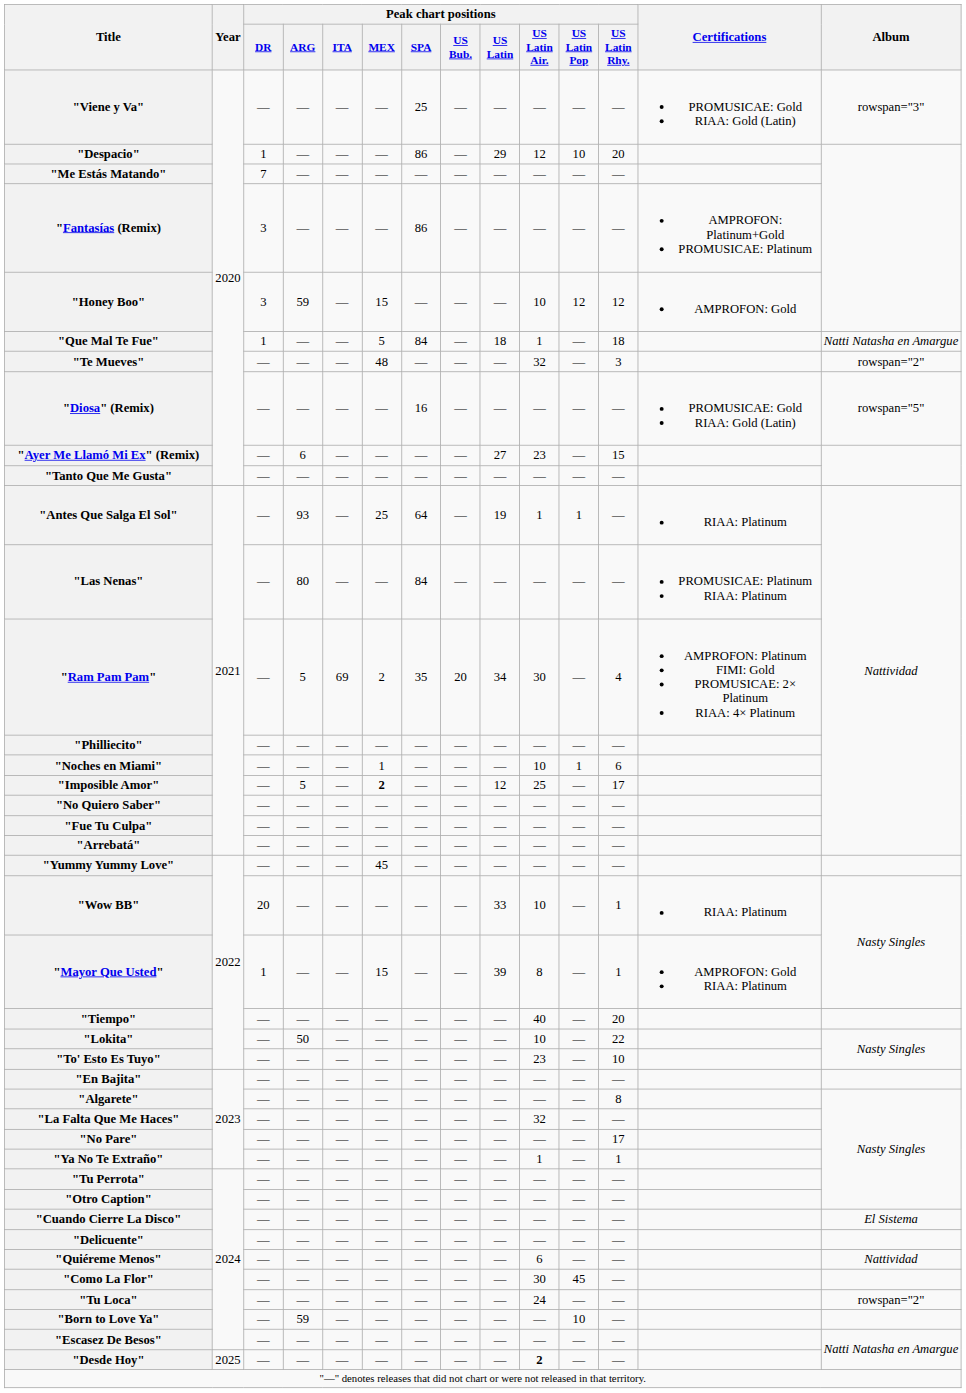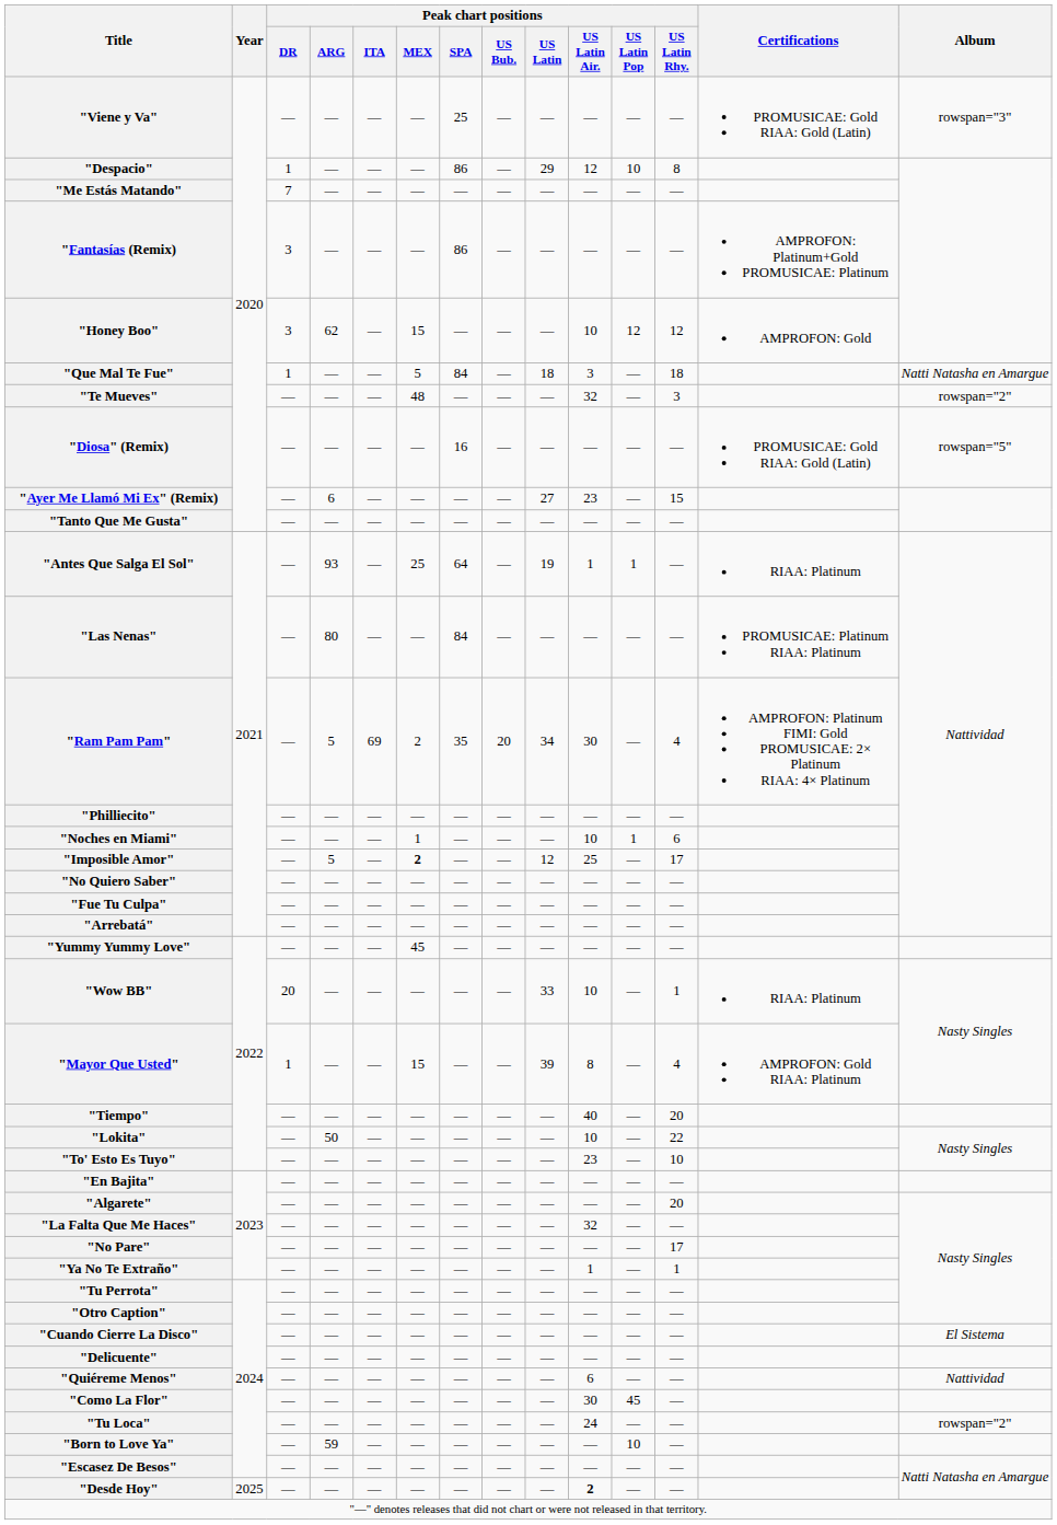"Despacio" | Peak chart positions / US Latin Rhy.: 20 -> 8
"Honey Boo" | Peak chart positions / ARG: 59 -> 62
"Que Mal Te Fue" | Peak chart positions / US Latin Air.: 1 -> 3
"Mayor Que Usted" | Peak chart positions / US Latin Rhy.: 1 -> 4
"Algarete" | Peak chart positions / US Latin Rhy.: 8 -> 20
